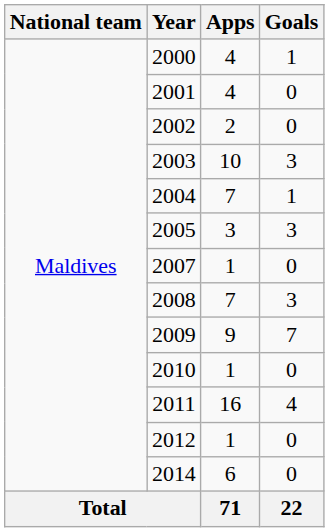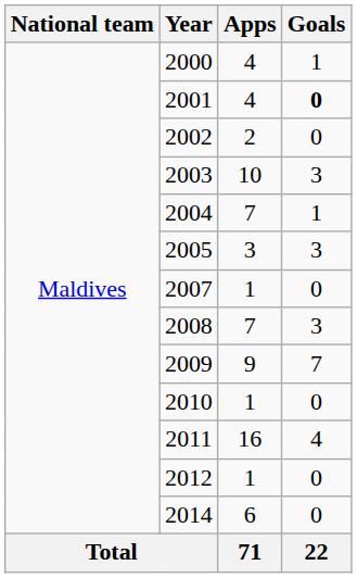2001 | Goals: normal -> bold
